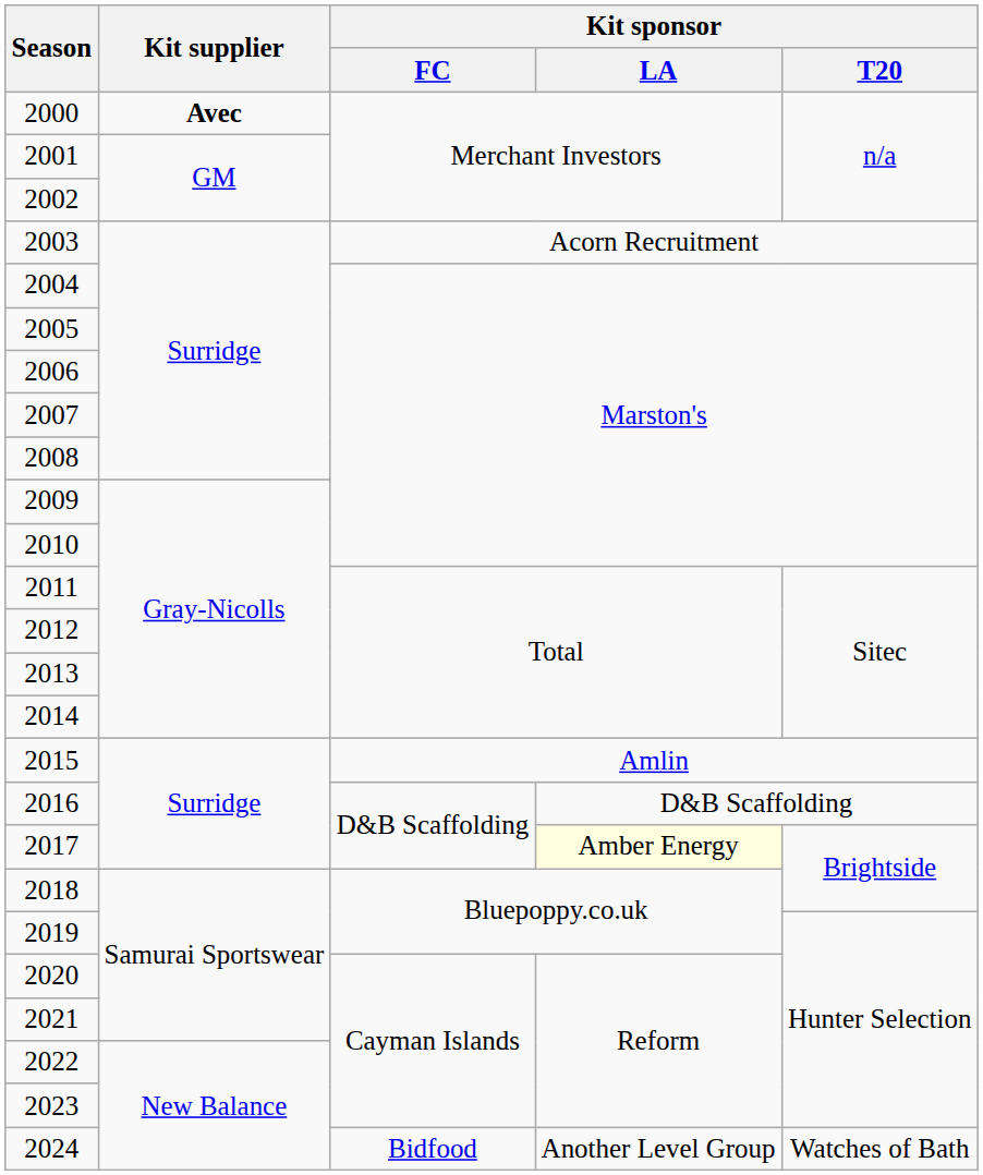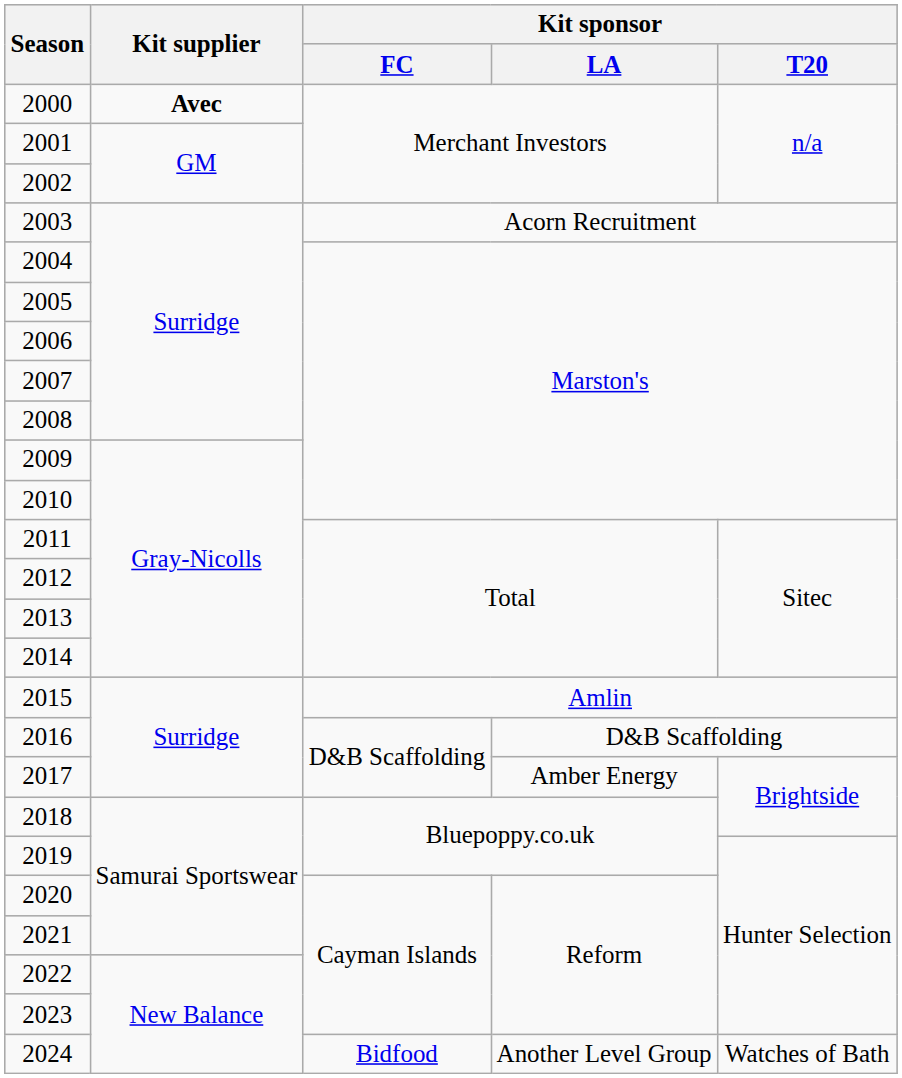2017 | Kit sponsor / LA: lightyellow background -> no background
